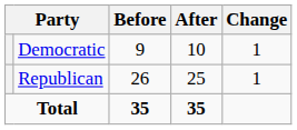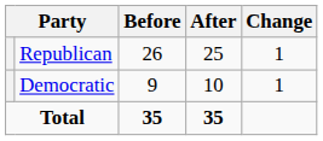rows swapped: Republican <-> Democratic
